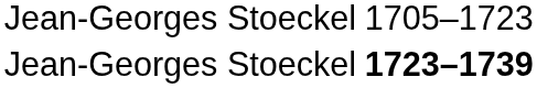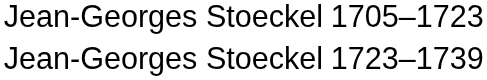row 2 | column 2: bold -> normal
